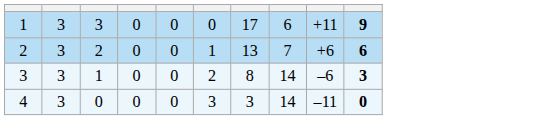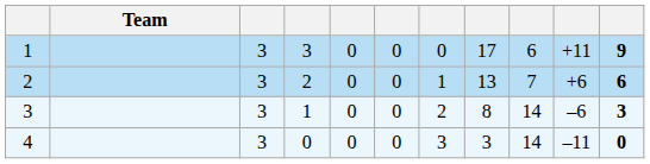+ column: Team
